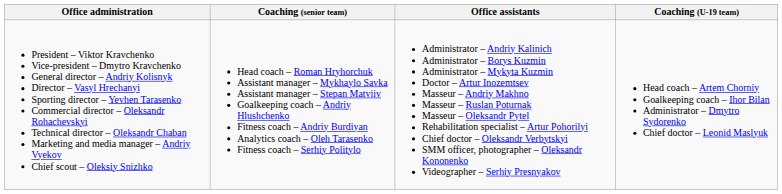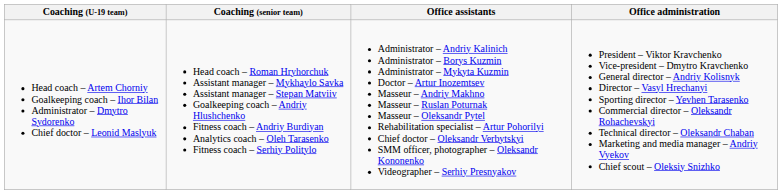columns swapped: Office administration <-> Coaching (U-19 team)
